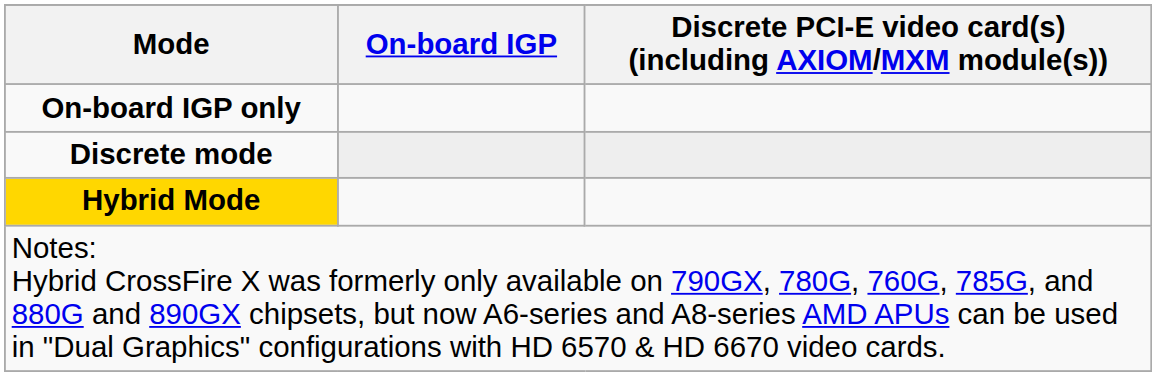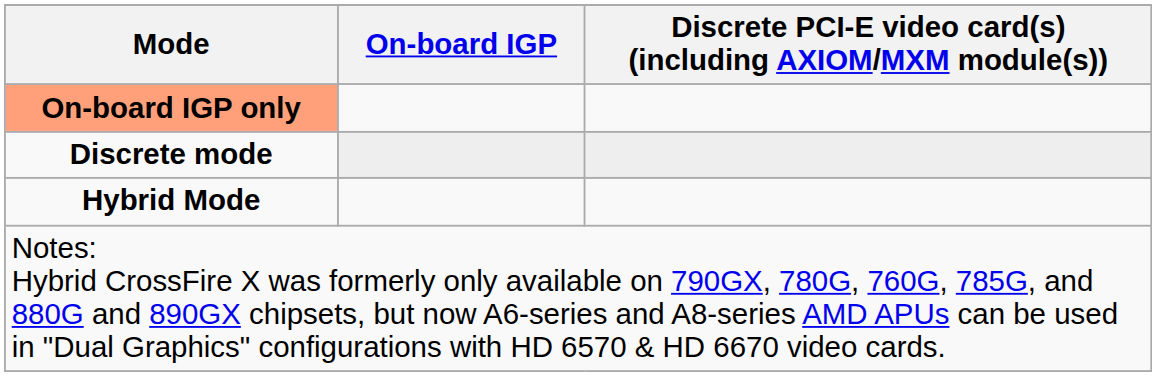On-board IGP only | Mode: no background -> lightsalmon background
Hybrid Mode | Mode: gold background -> no background
